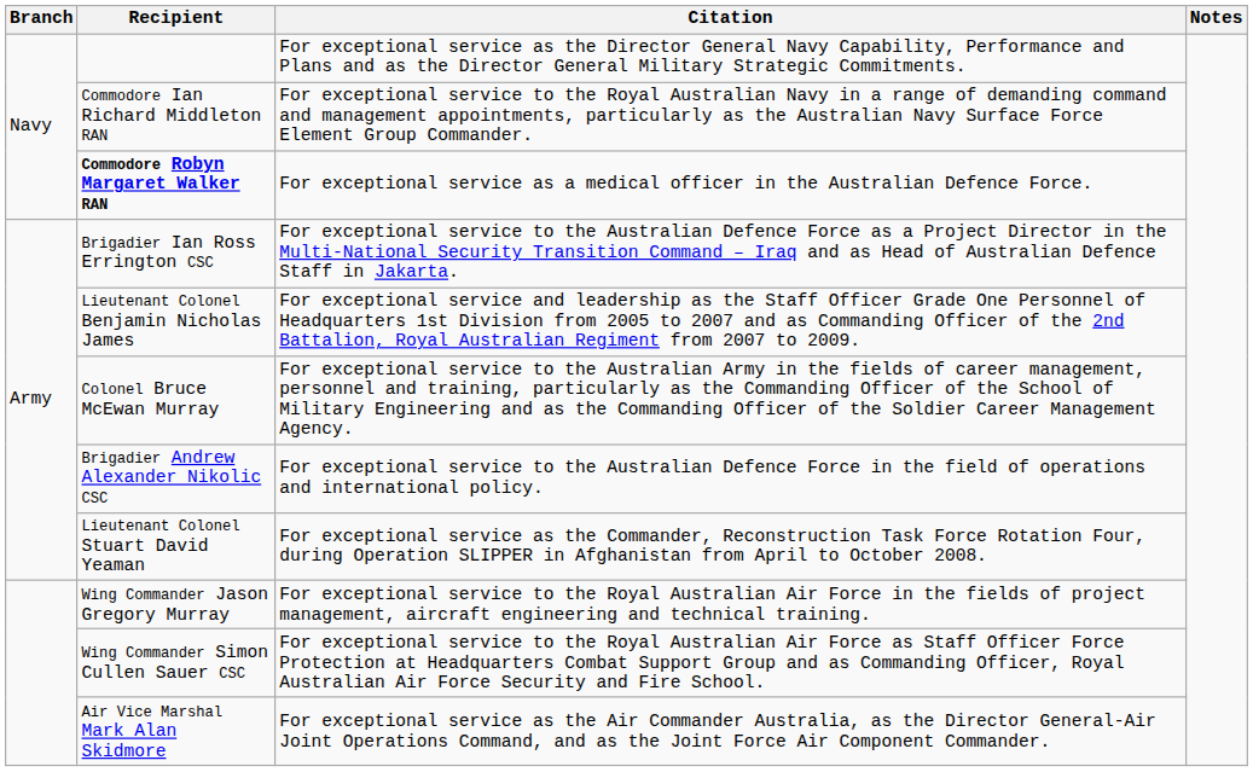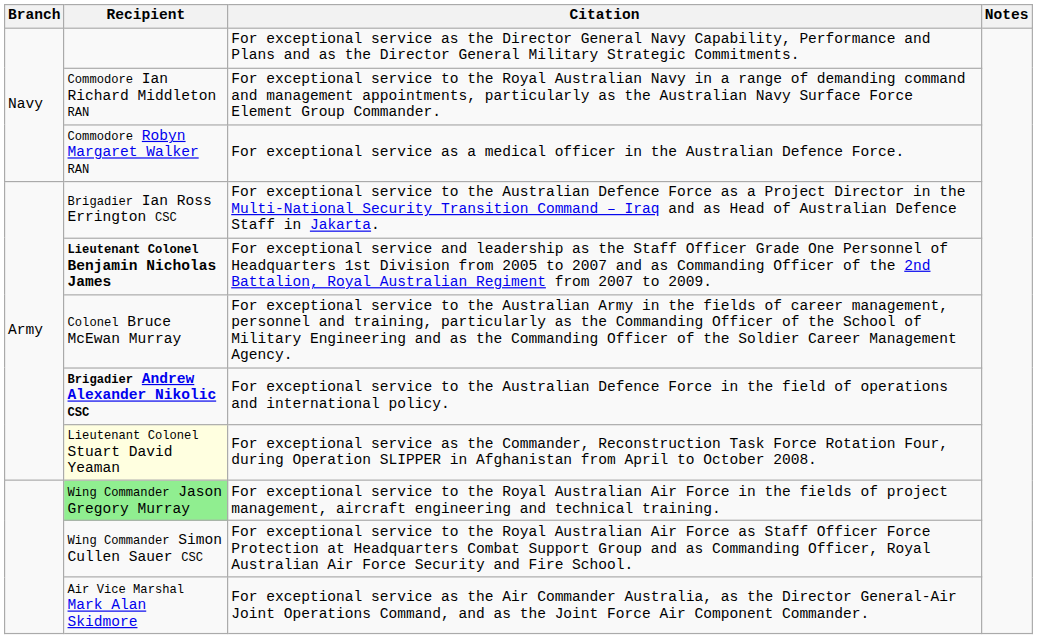Commodore Robyn Margaret Walker RAN | Recipient: bold -> normal
Lieutenant Colonel Benjamin Nicholas James | Recipient: normal -> bold
Brigadier Andrew Alexander Nikolic CSC | Recipient: normal -> bold
Lieutenant Colonel Stuart David Yeaman | Recipient: no background -> lightyellow background
Wing Commander Jason Gregory Murray | Recipient: no background -> lightgreen background
